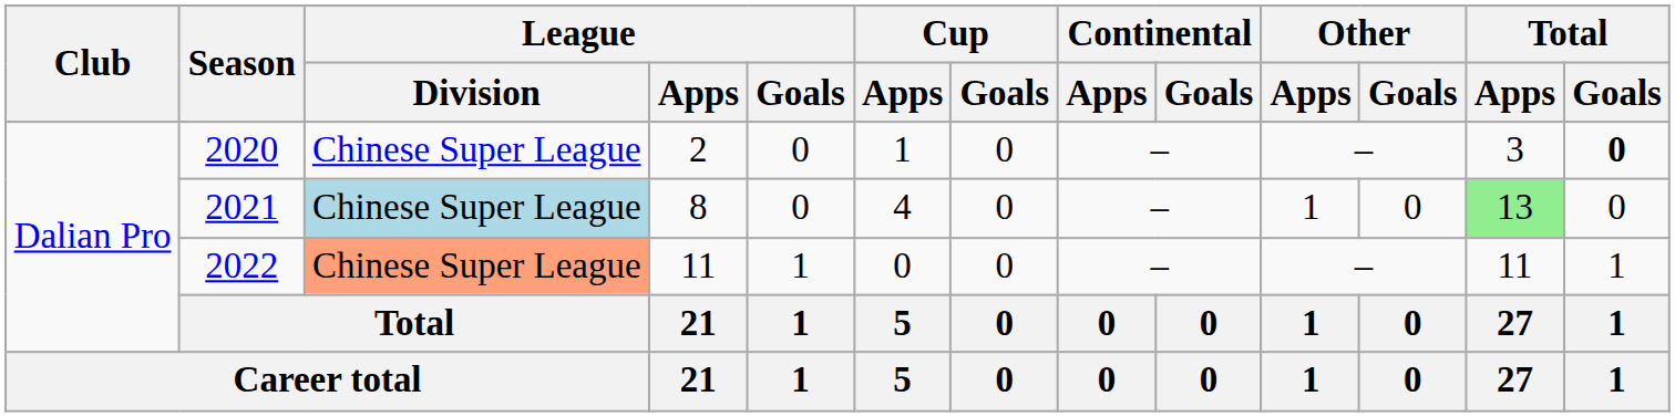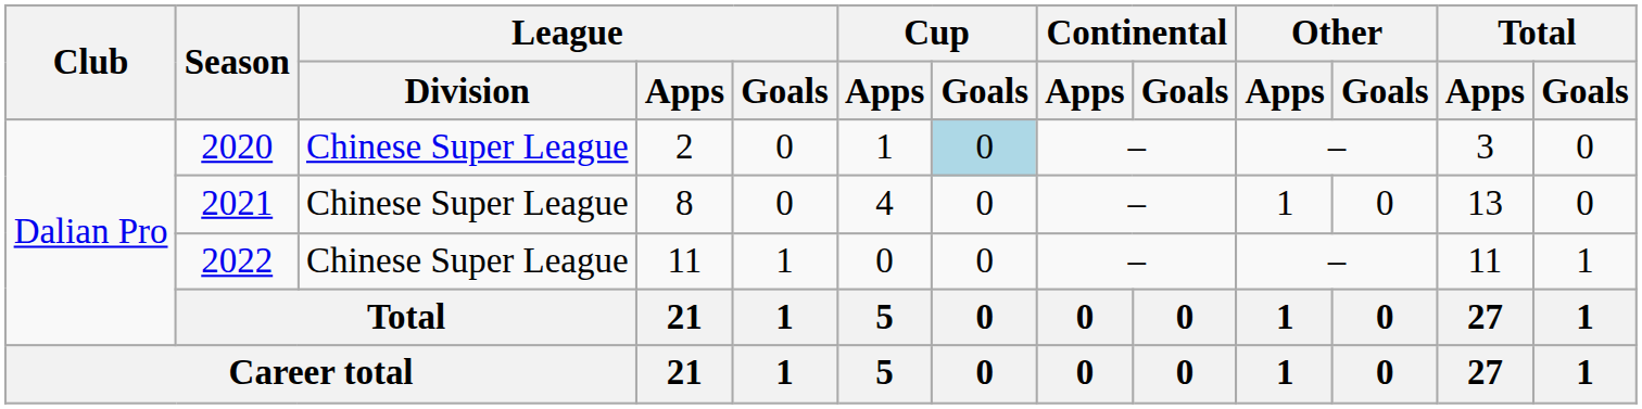2020 | Cup / Goals: no background -> lightblue background
2020 | Total / Goals: bold -> normal
2021 | League / Division: lightblue background -> no background
2021 | Total / Apps: lightgreen background -> no background
2022 | League / Division: lightsalmon background -> no background
